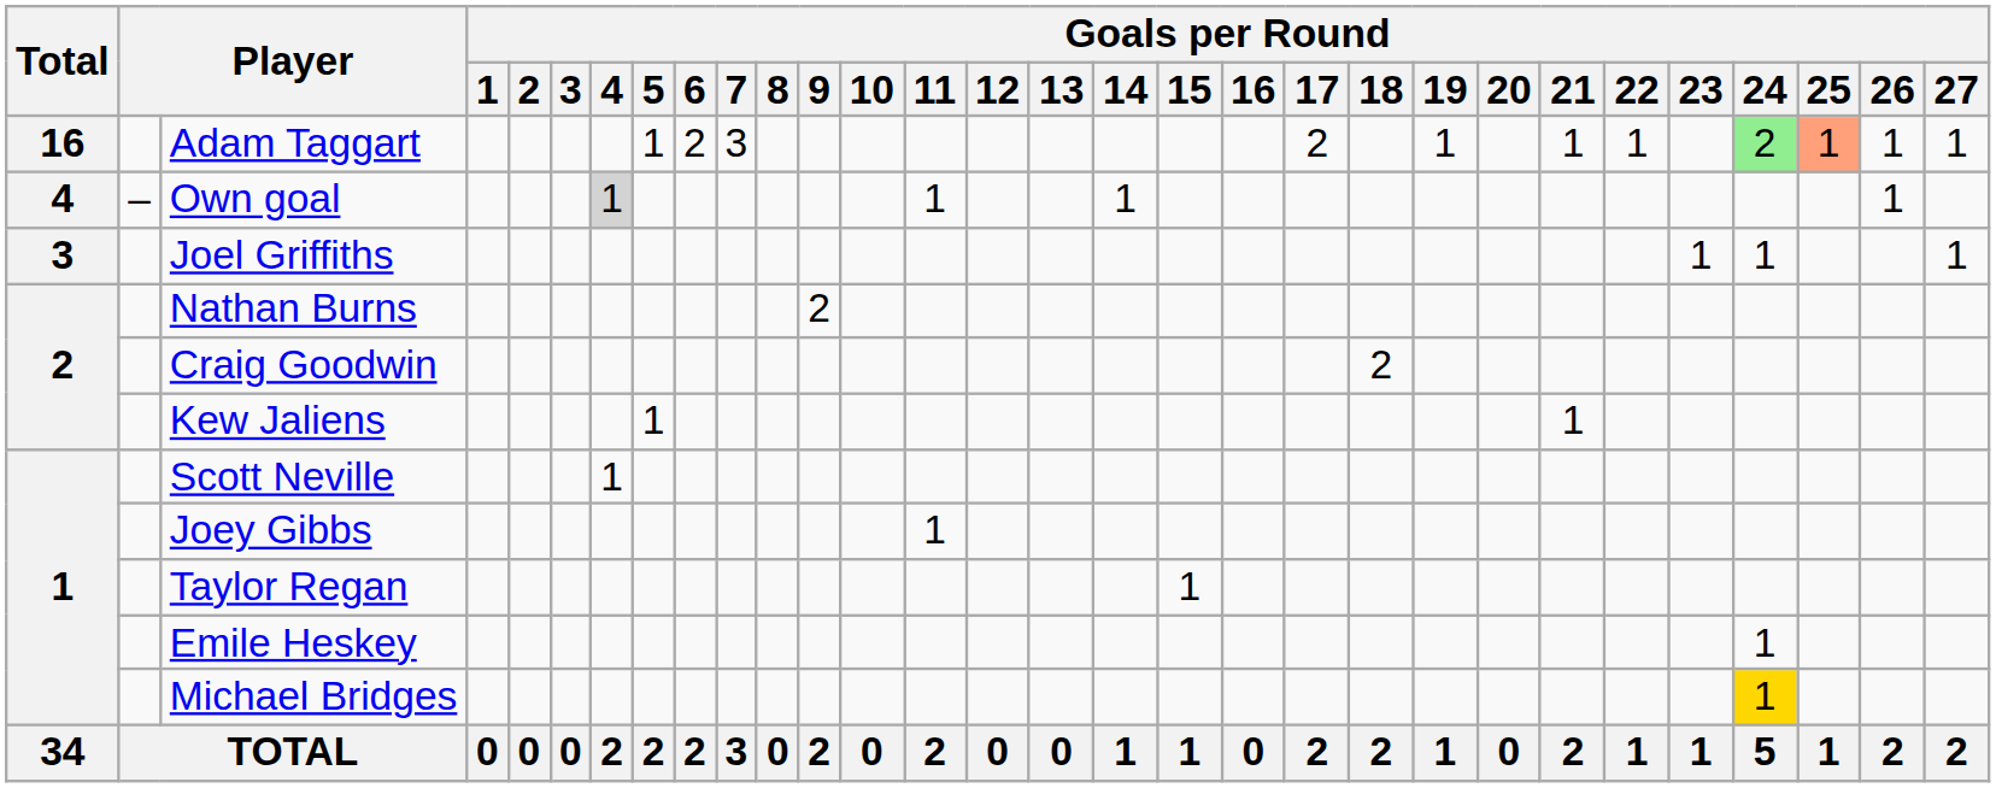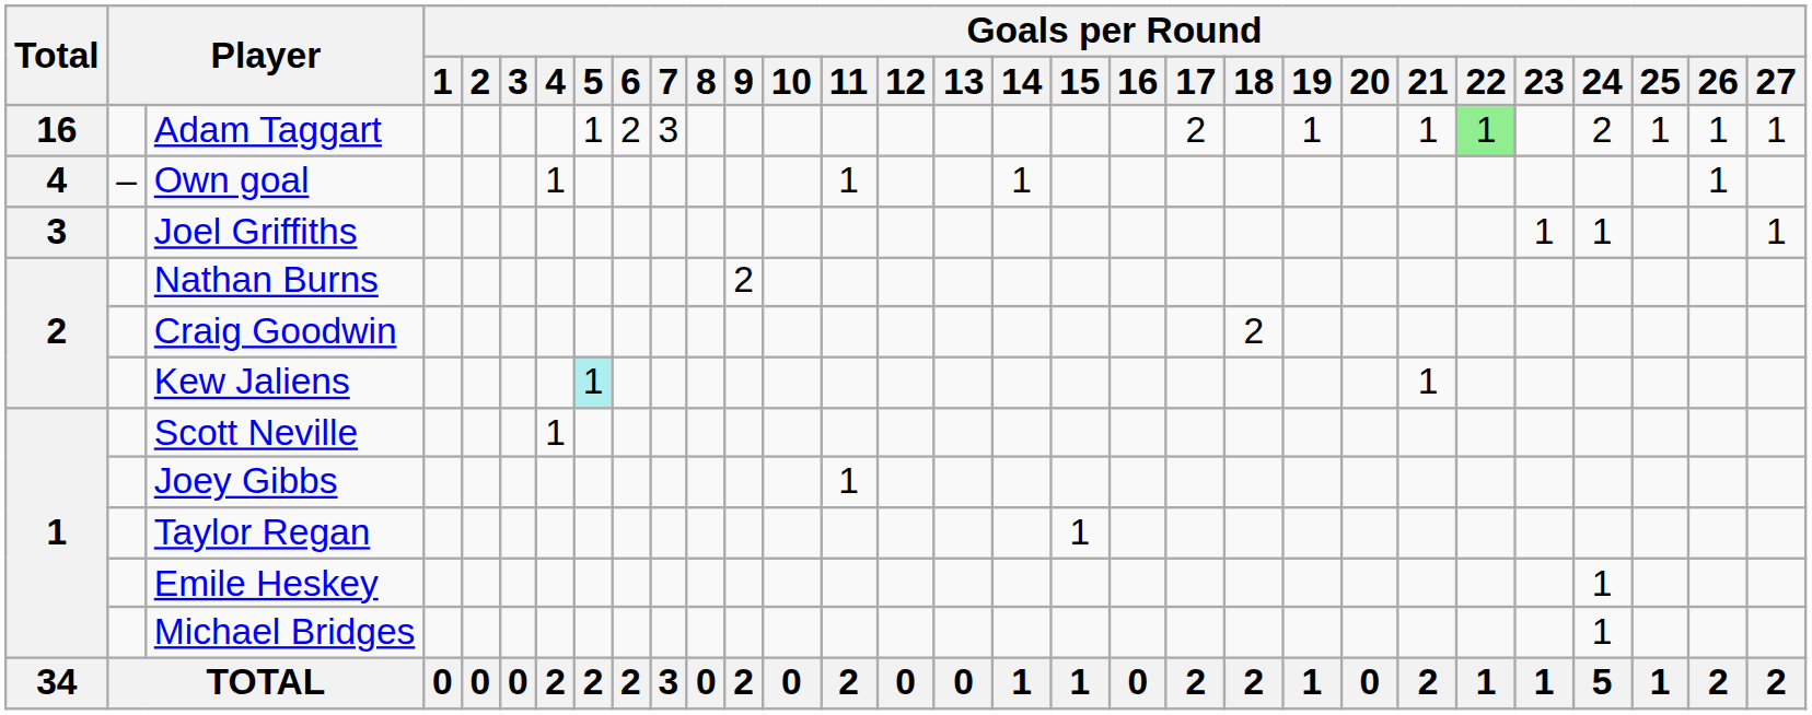Adam Taggart | Goals per Round / 22: no background -> lightgreen background
Adam Taggart | Goals per Round / 24: lightgreen background -> no background
Adam Taggart | Goals per Round / 25: lightsalmon background -> no background
Own goal | Goals per Round / 4: lightgrey background -> no background
Kew Jaliens | Goals per Round / 5: no background -> paleturquoise background
Michael Bridges | Goals per Round / 24: gold background -> no background
